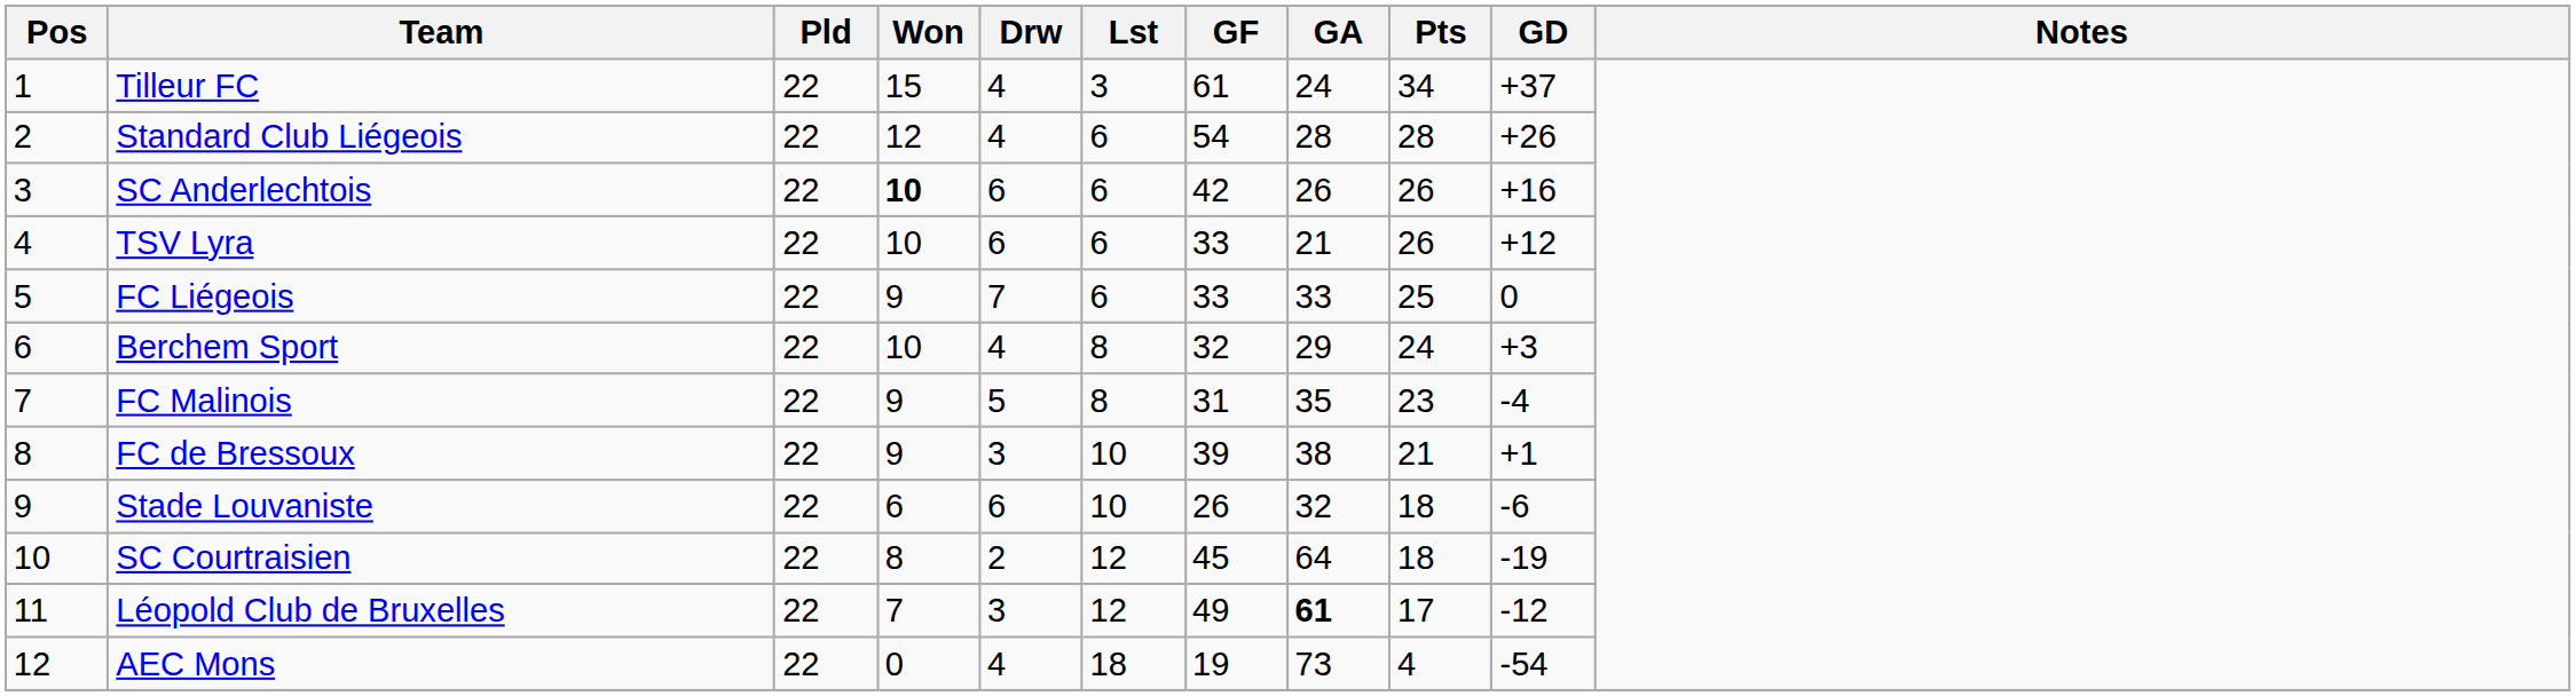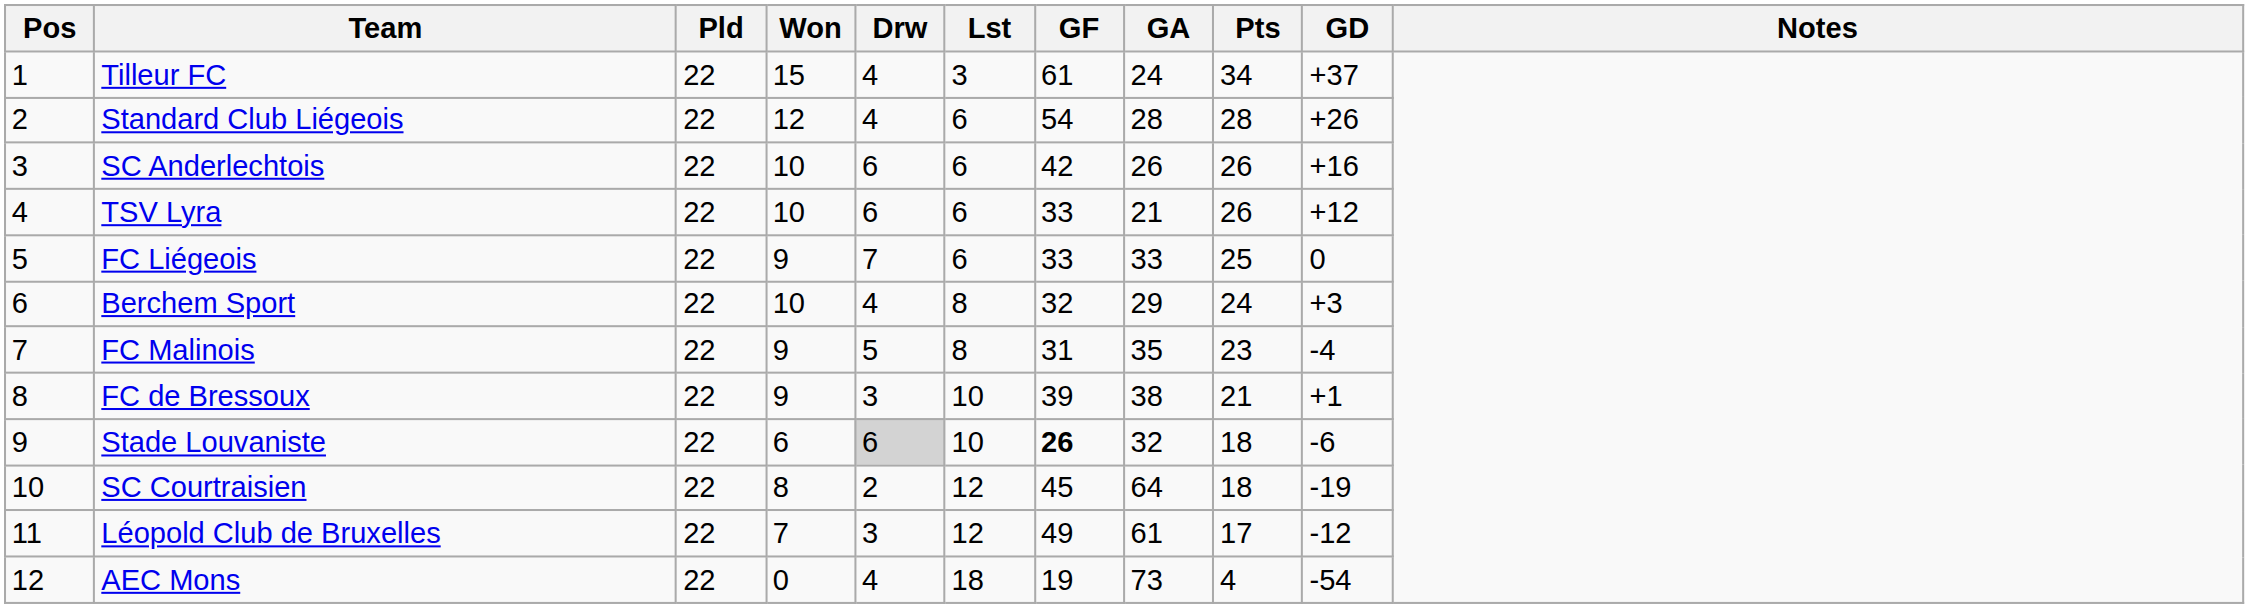SC Anderlechtois | Won: bold -> normal
Stade Louvaniste | Drw: no background -> lightgrey background
Stade Louvaniste | GF: normal -> bold
Léopold Club de Bruxelles | GA: bold -> normal
